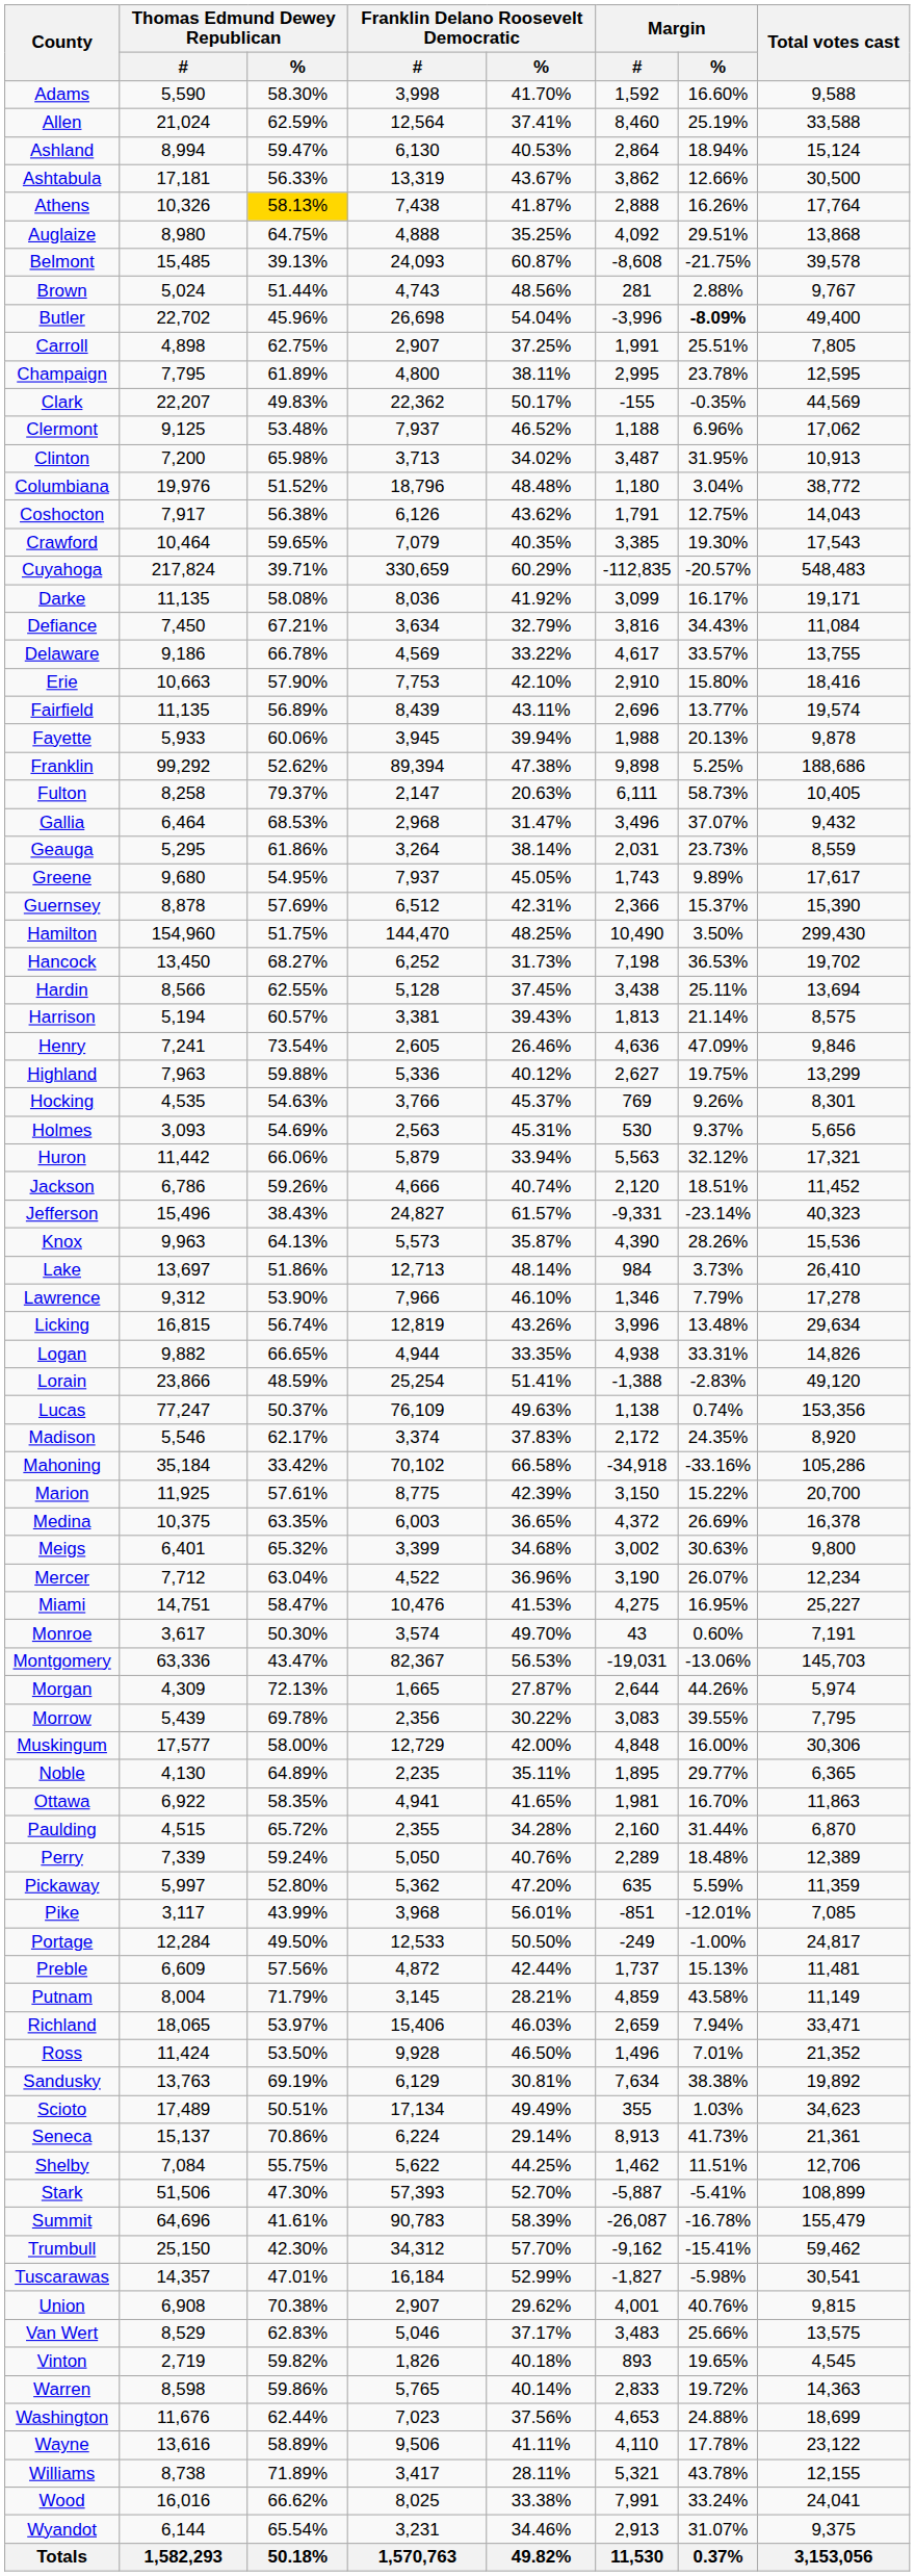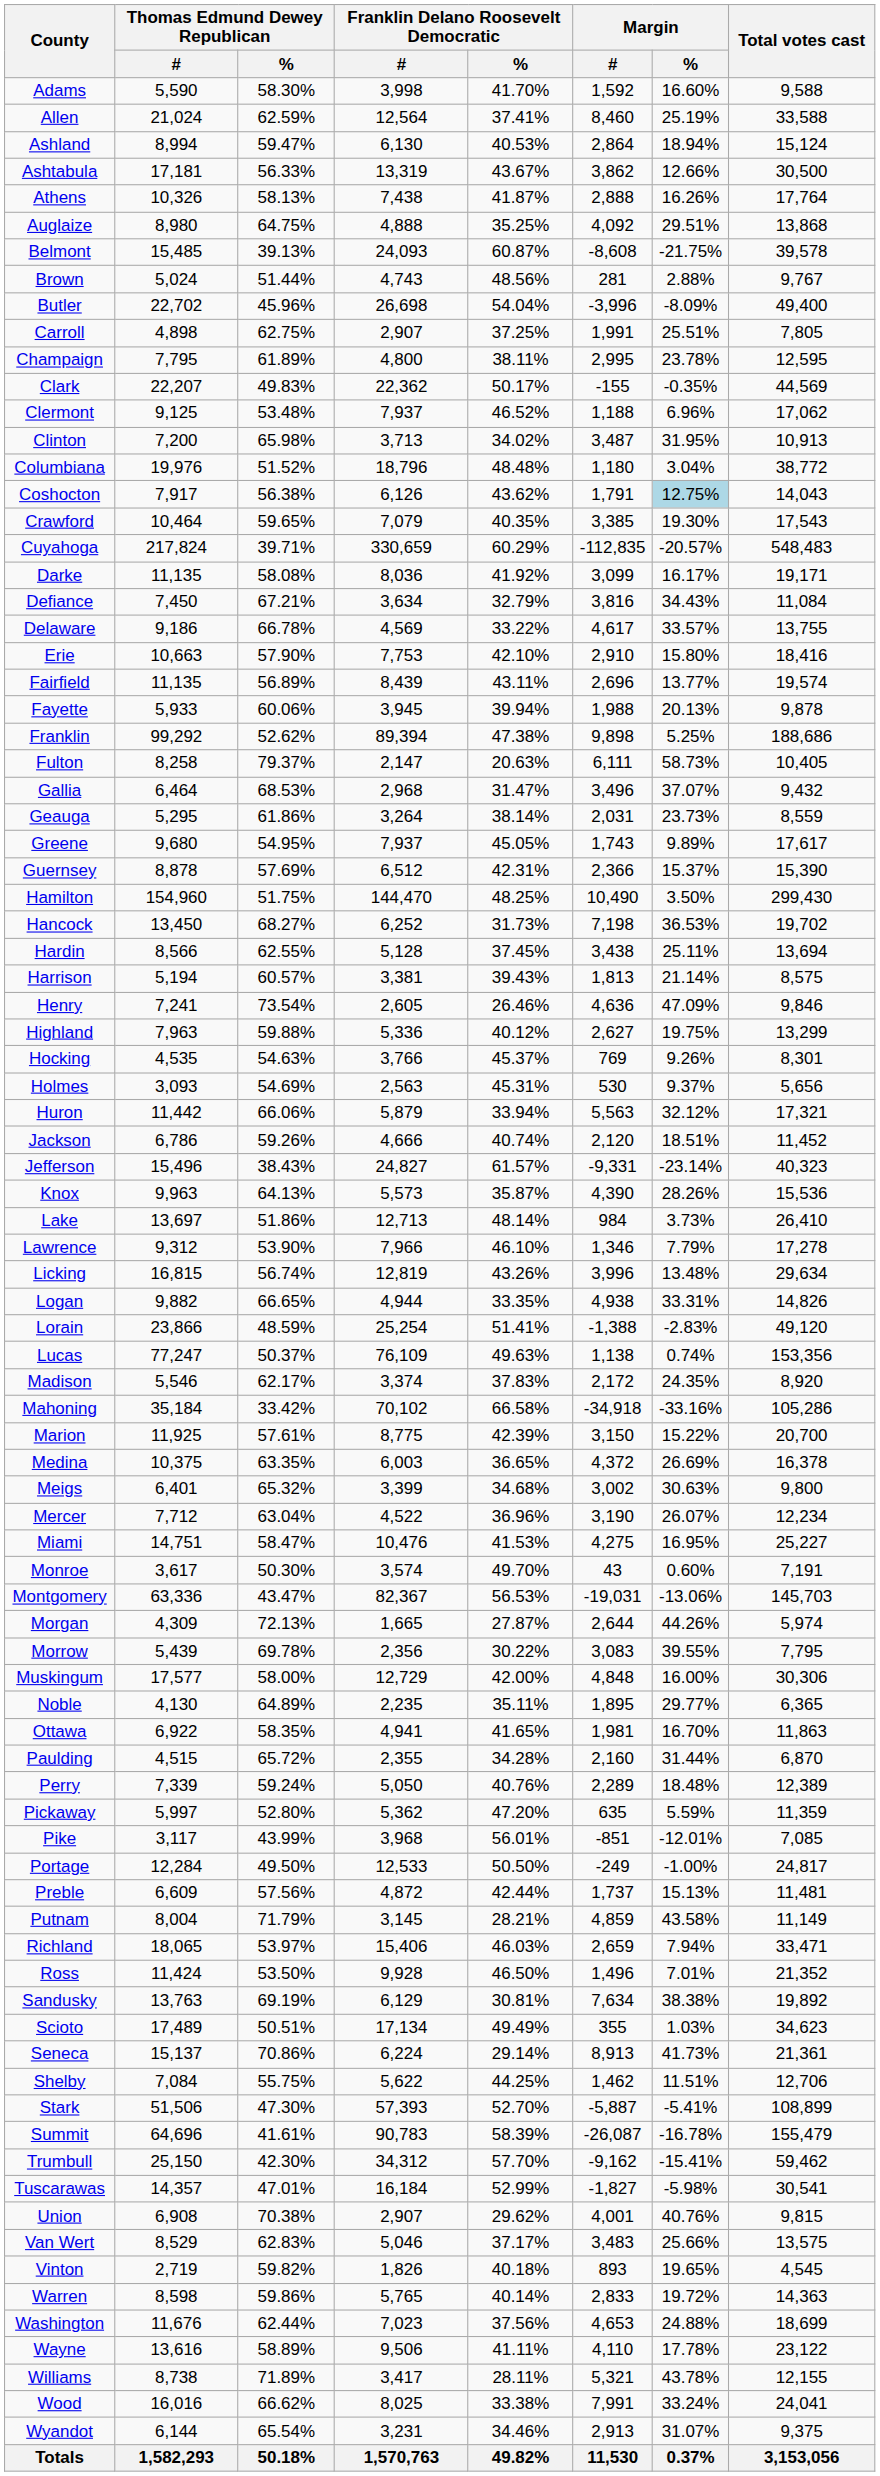Athens | Thomas Edmund Dewey Republican / %: gold background -> no background
Butler | Margin / %: bold -> normal
Coshocton | Margin / %: no background -> lightblue background
